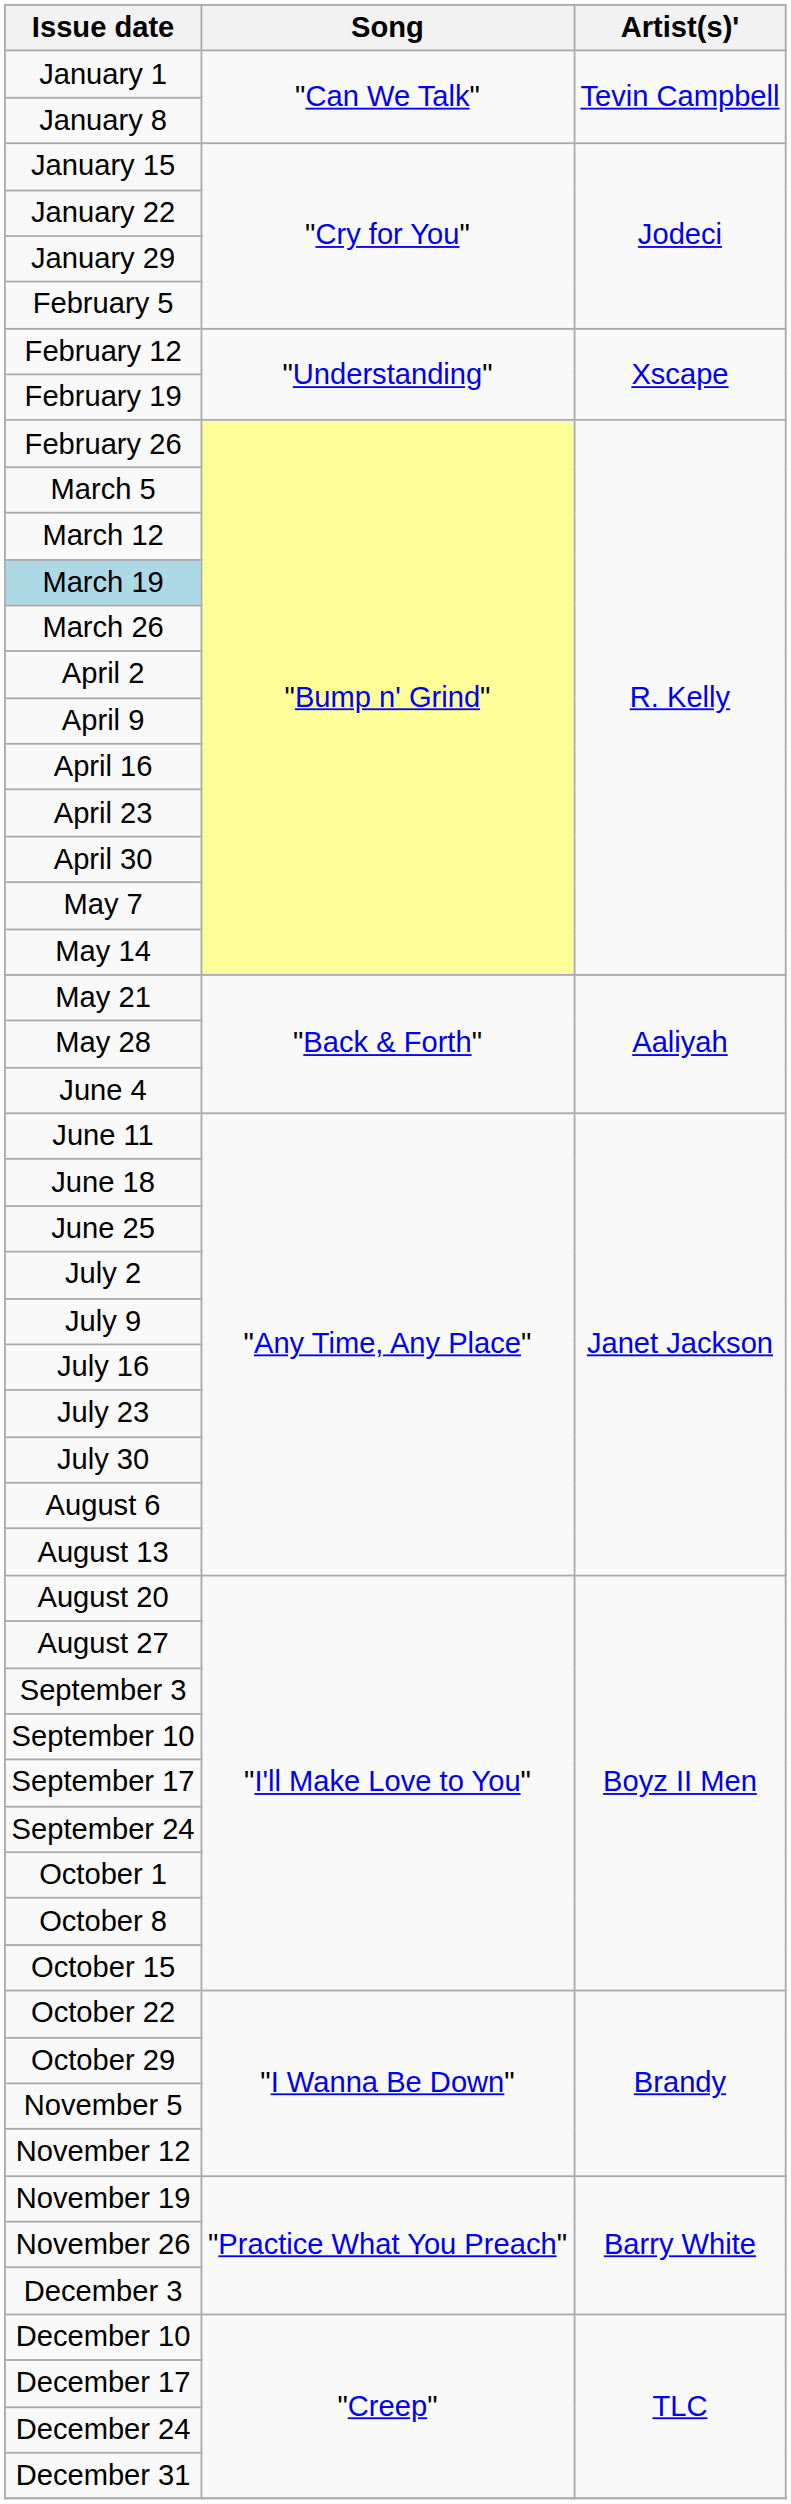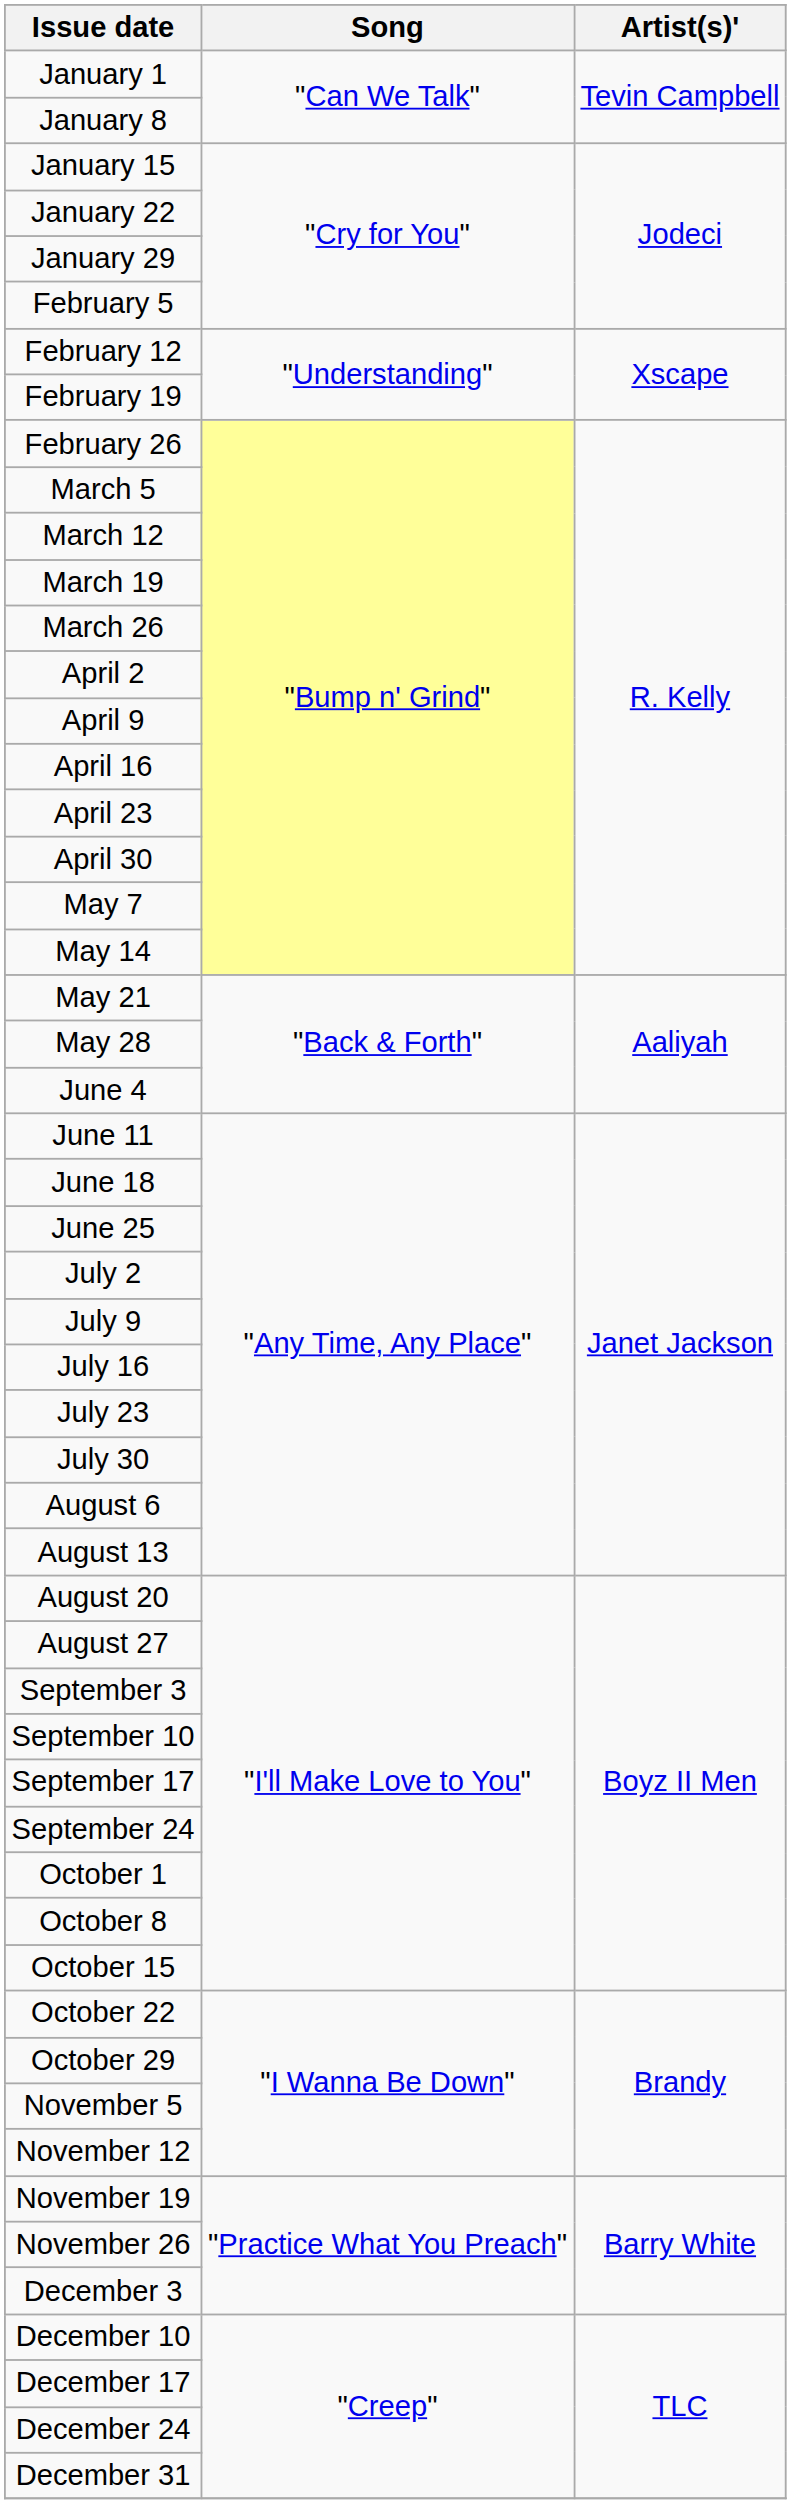March 19 | Issue date: lightblue background -> no background
